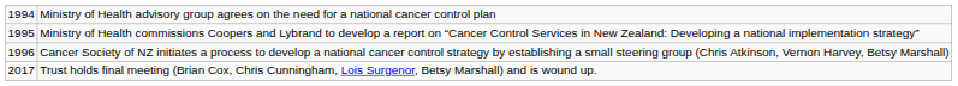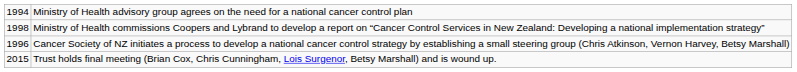row 2 | column 1: 1995 -> 1998
row 4 | column 1: 2017 -> 2015
